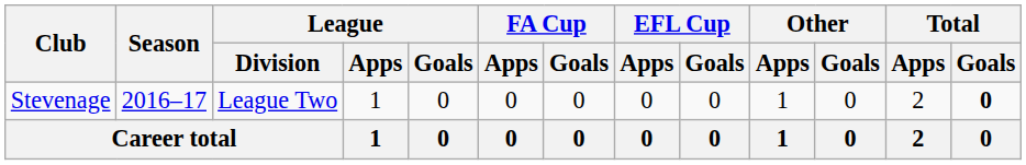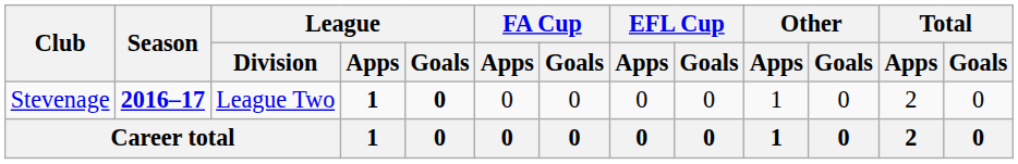Stevenage | Season: normal -> bold
Stevenage | League / Apps: normal -> bold
Stevenage | League / Goals: normal -> bold
Stevenage | Total / Goals: bold -> normal
